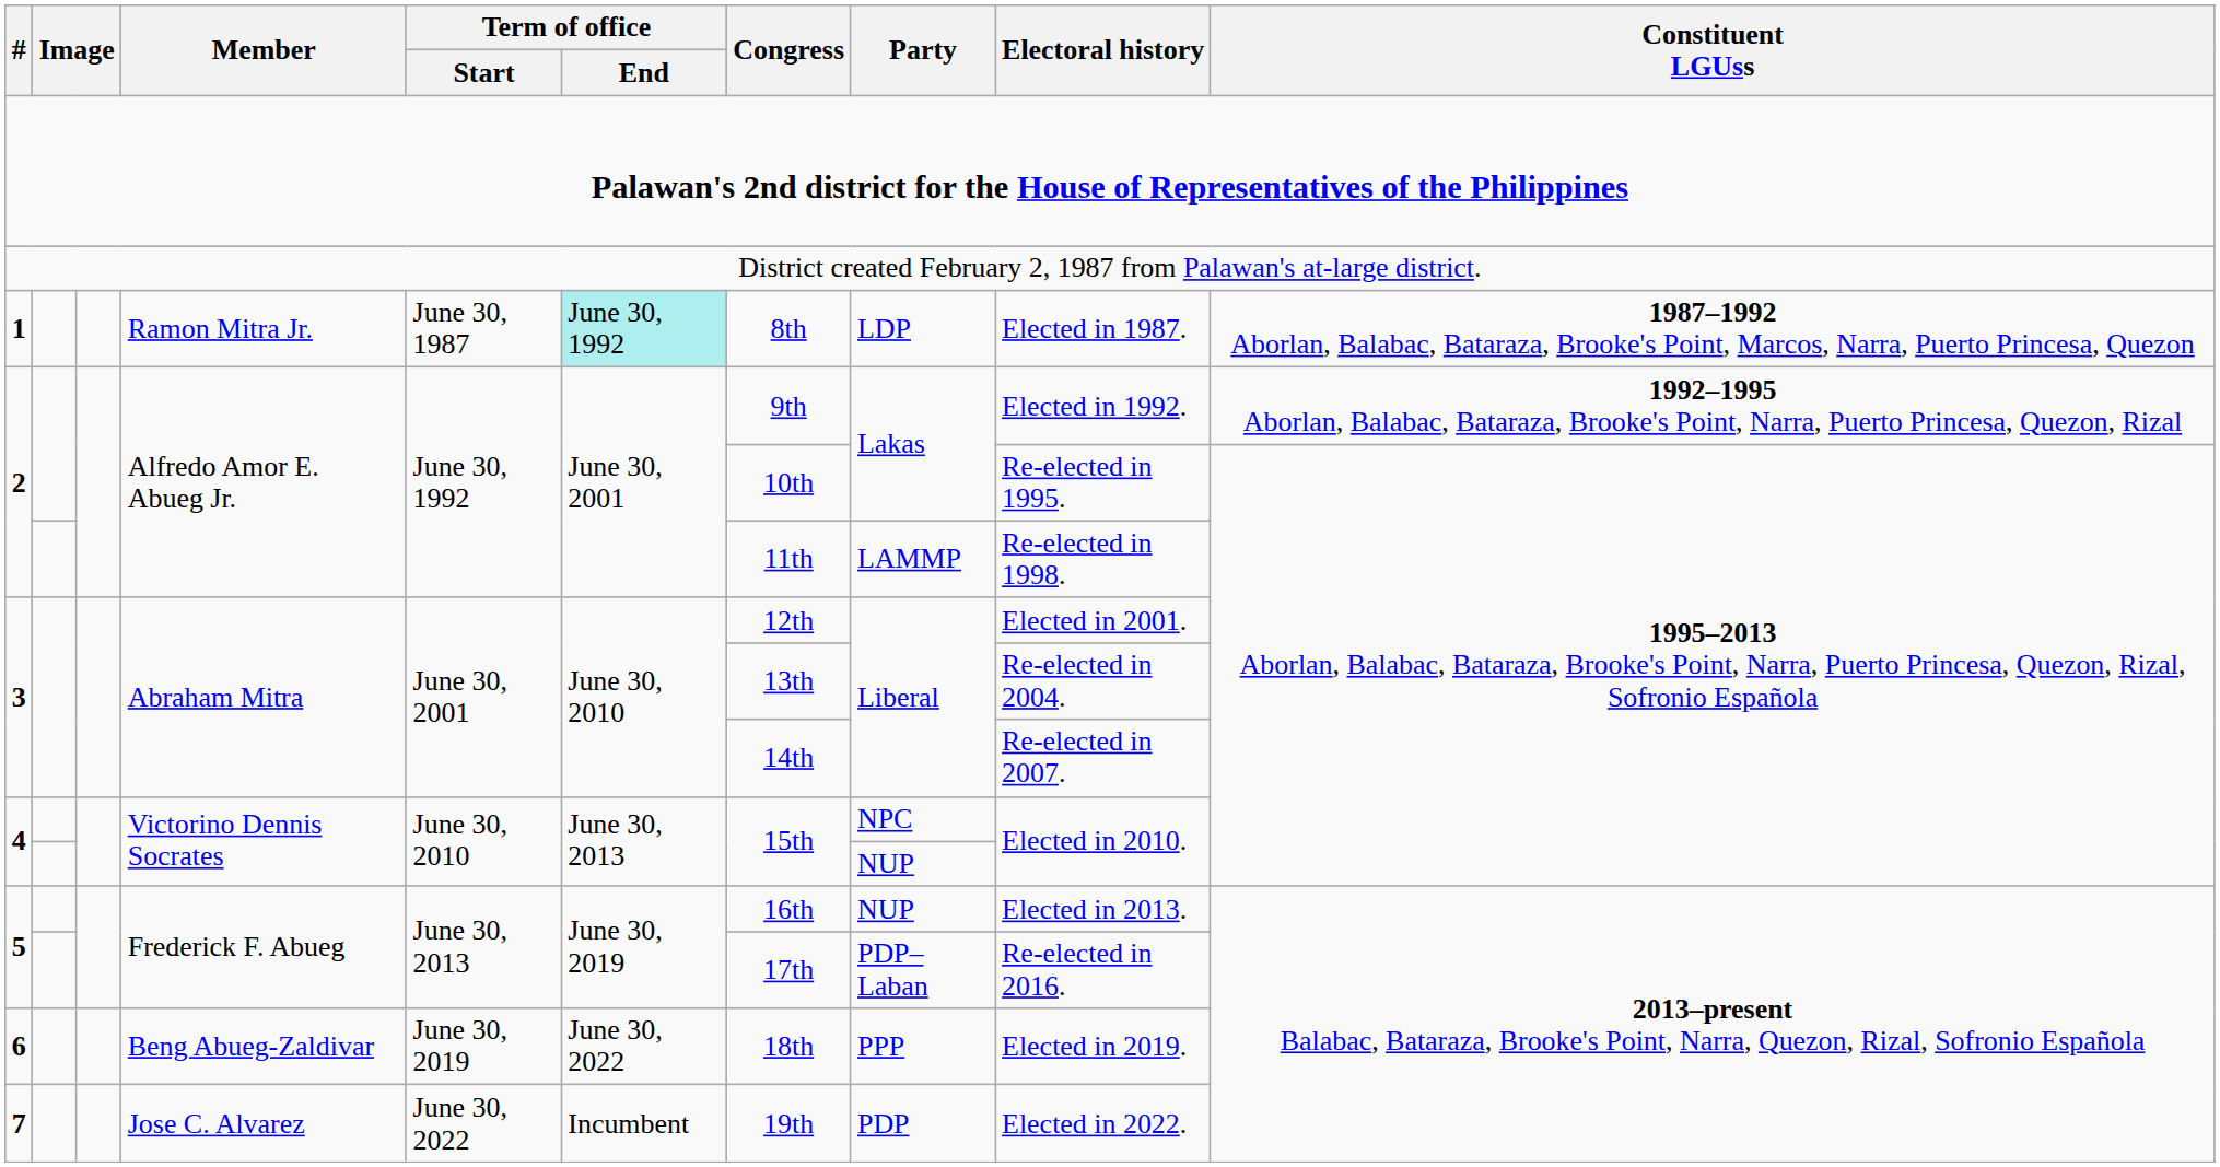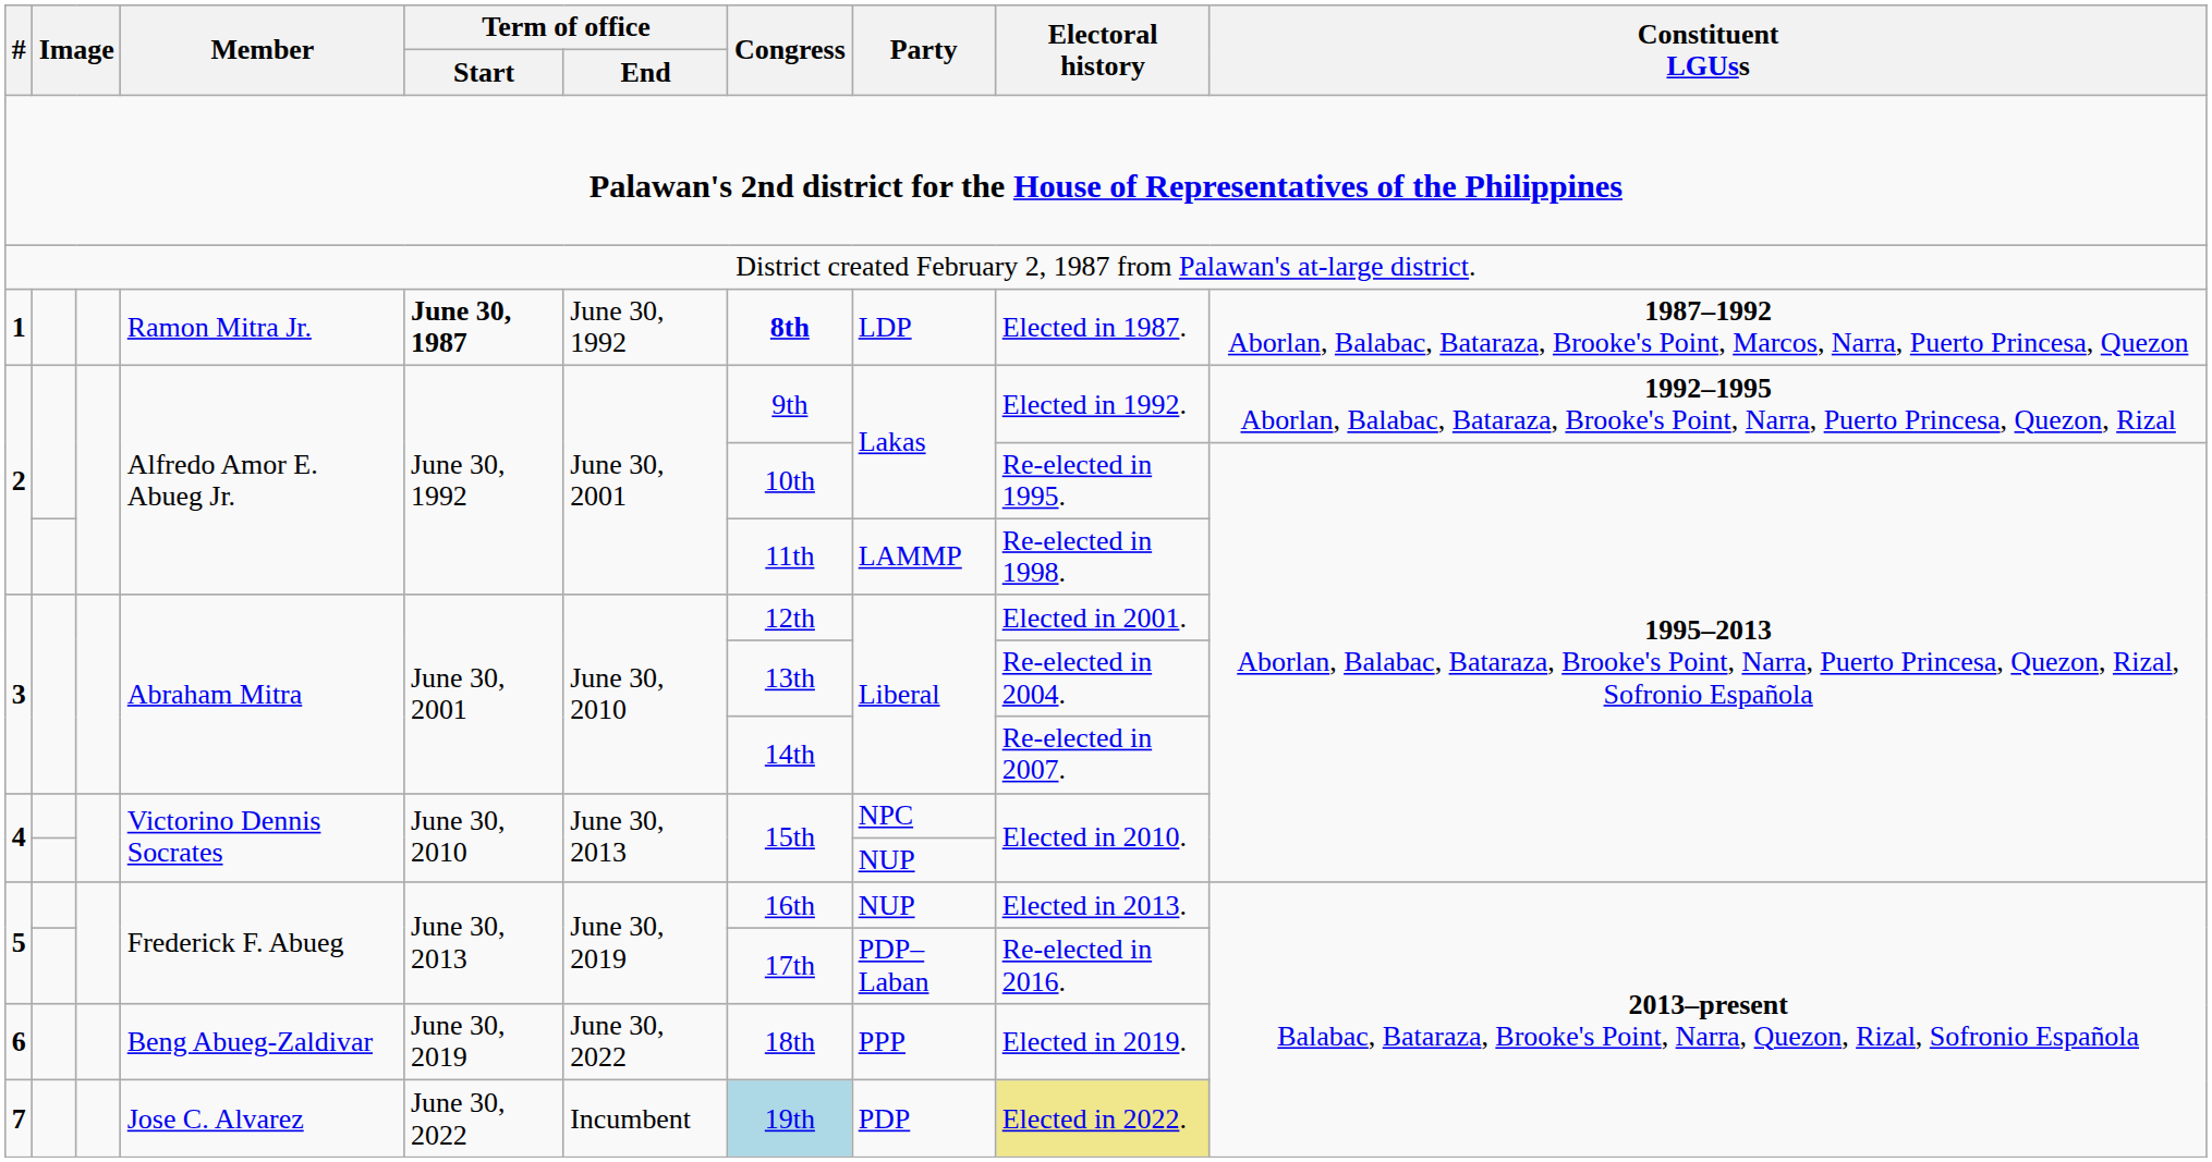1 | Term of office / Start: normal -> bold
1 | Term of office / End: paleturquoise background -> no background
1 | Congress: normal -> bold
7 | Congress: no background -> lightblue background
7 | Electoral history: no background -> khaki background
